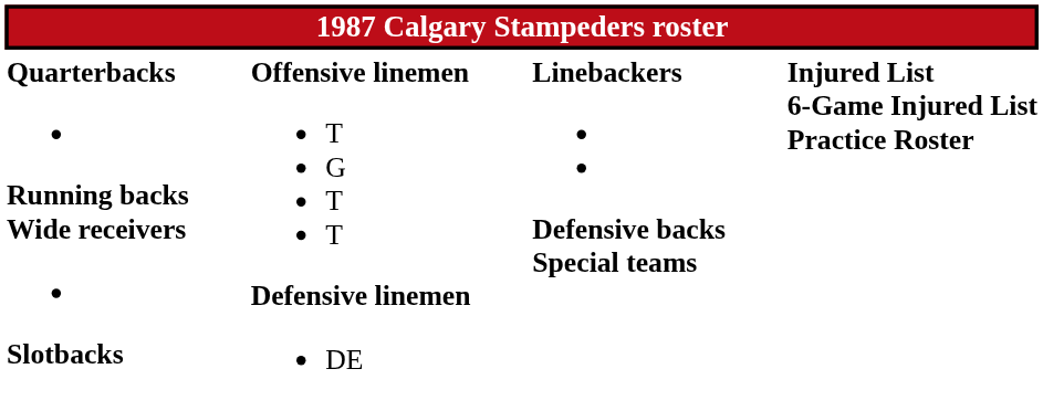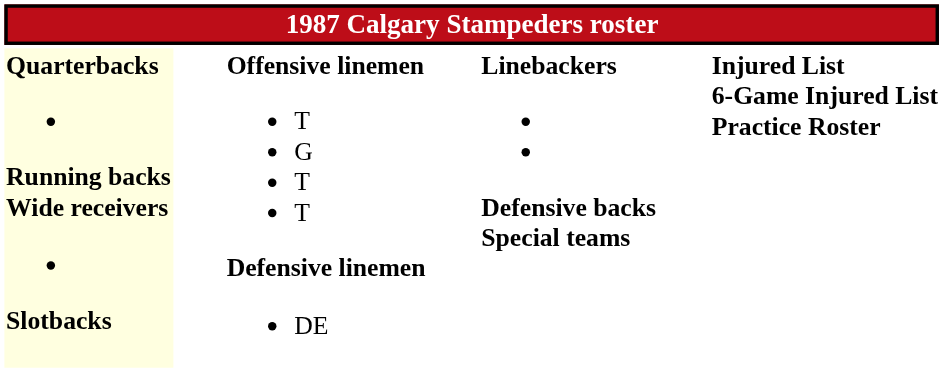Quarterbacks Running backs Wide receivers Slotbacks | column 1: no background -> lightyellow background
